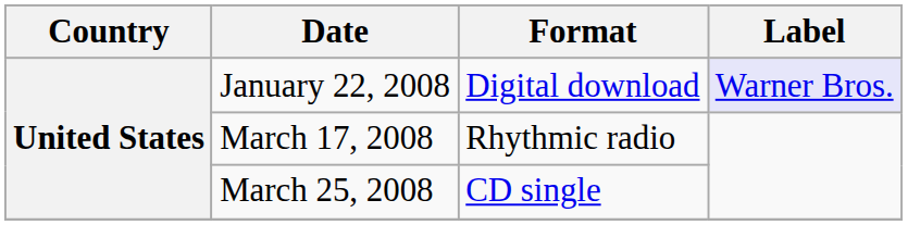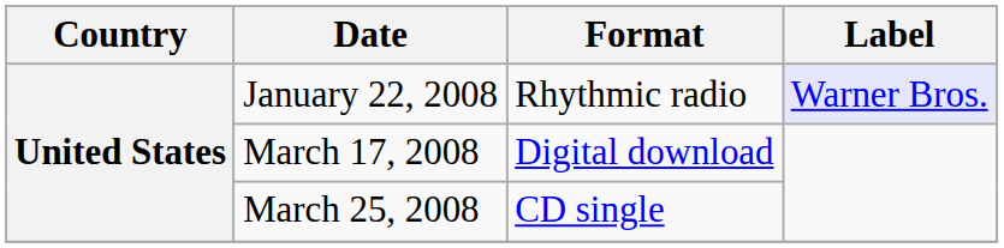January 22, 2008 | Format: Digital download -> Rhythmic radio
March 17, 2008 | Format: Rhythmic radio -> Digital download
